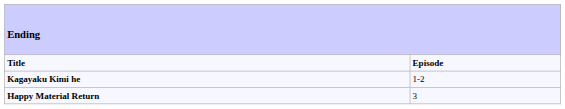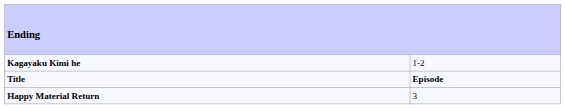rows swapped: Title <-> Kagayaku Kimi he
